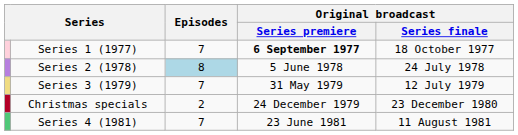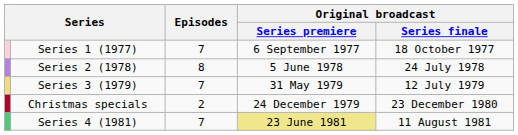Series 1 (1977) | Original broadcast / Series premiere: bold -> normal
Series 2 (1978) | Episodes: lightblue background -> no background
Series 4 (1981) | Original broadcast / Series premiere: no background -> khaki background
